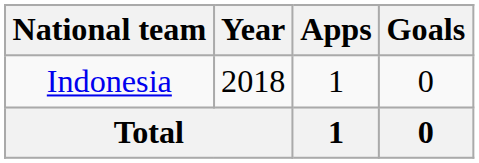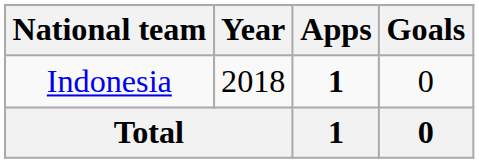Indonesia | Apps: normal -> bold
